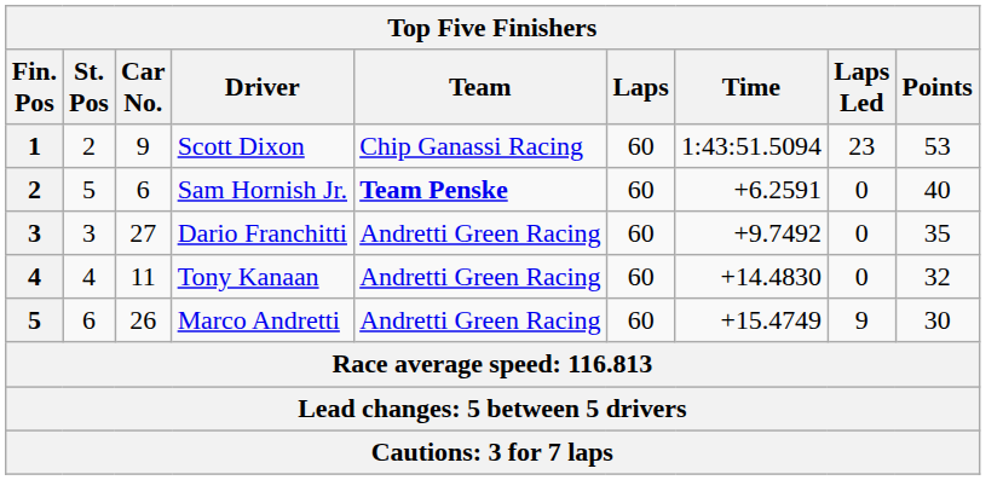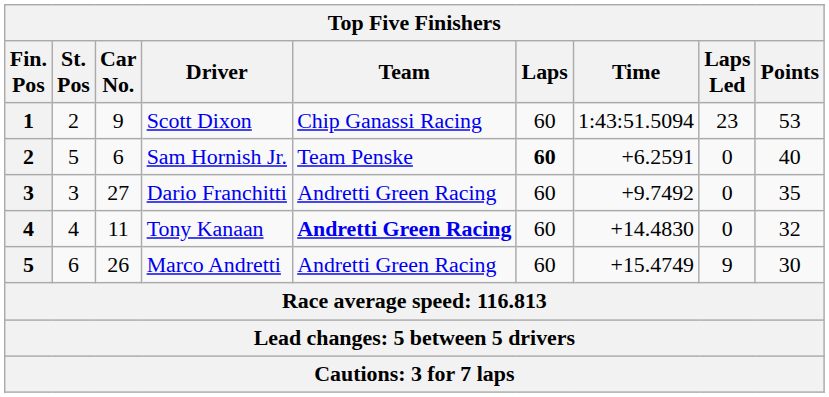Sam Hornish Jr. | Team: bold -> normal
Sam Hornish Jr. | Laps: normal -> bold
Tony Kanaan | Team: normal -> bold
